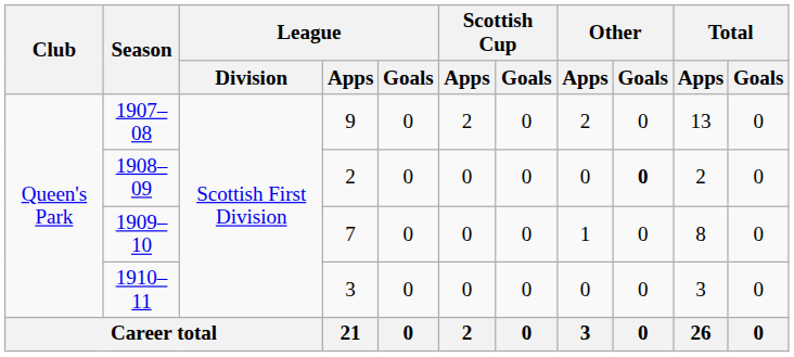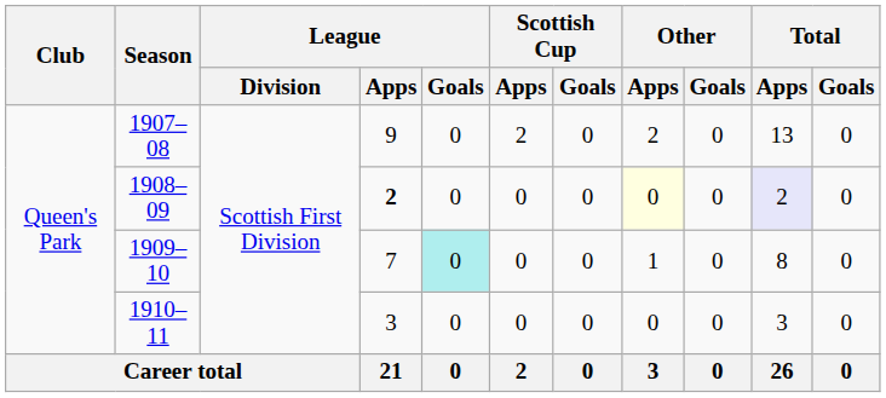1908–09 | League / Apps: normal -> bold
1908–09 | Other / Apps: no background -> lightyellow background
1908–09 | Other / Goals: bold -> normal
1908–09 | Total / Apps: no background -> lavender background
1909–10 | League / Goals: no background -> paleturquoise background
